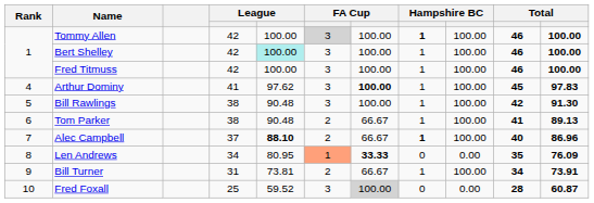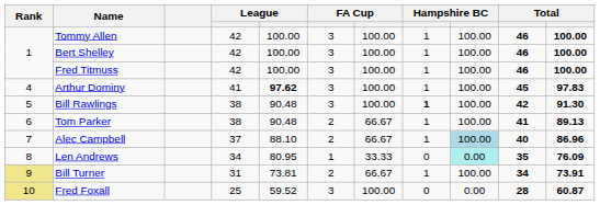Tommy Allen | column 6: lightgrey background -> no background
Tommy Allen | column 8: bold -> normal
Bert Shelley | column 5: paleturquoise background -> no background
Arthur Dominy | column 5: normal -> bold
Arthur Dominy | column 7: bold -> normal
Bill Rawlings | column 8: normal -> bold
Alec Campbell | column 5: bold -> normal
Alec Campbell | column 8: bold -> normal
Alec Campbell | column 9: no background -> lightblue background
Len Andrews | column 6: lightsalmon background -> no background
Len Andrews | column 7: bold -> normal
Len Andrews | column 9: no background -> paleturquoise background
Bill Turner | Rank: no background -> khaki background
Fred Foxall | Rank: no background -> khaki background
Fred Foxall | column 7: lightgrey background -> no background
